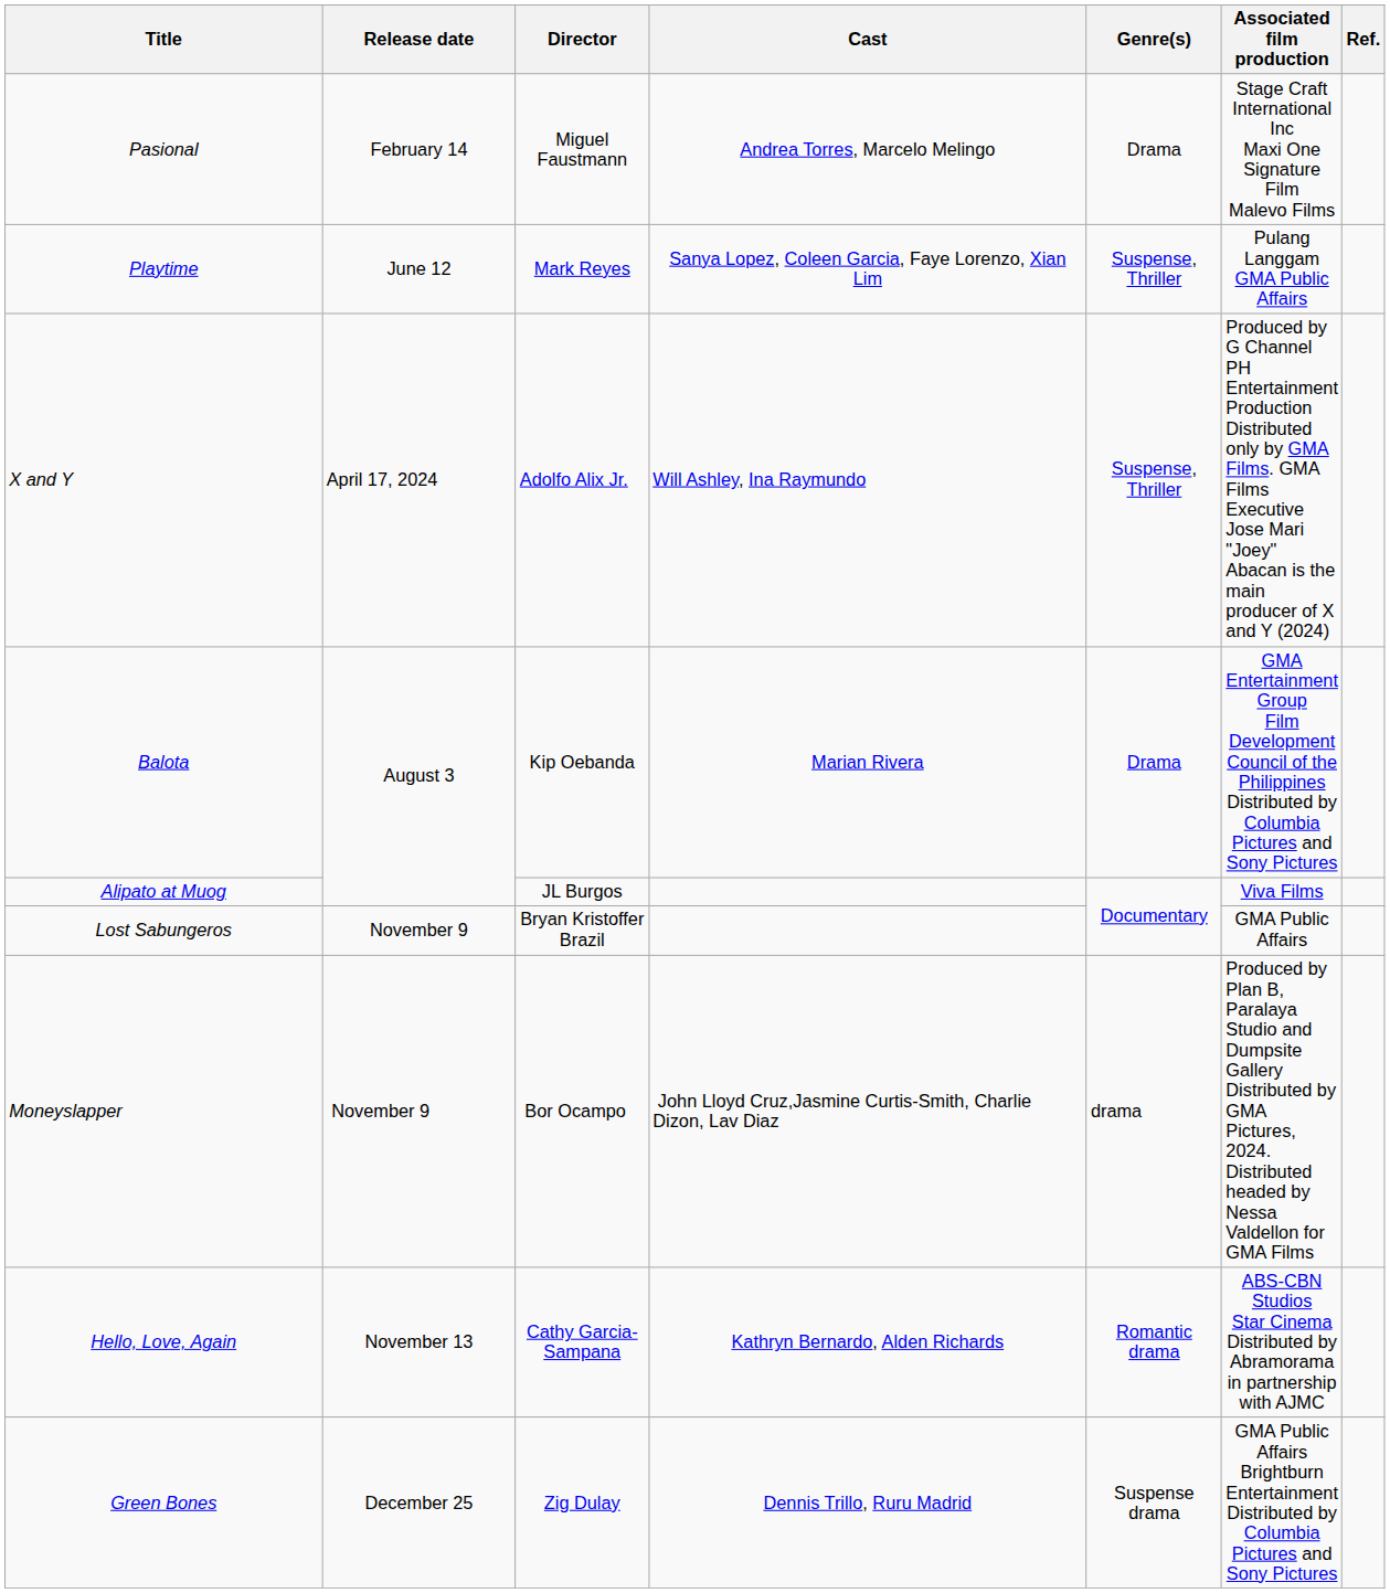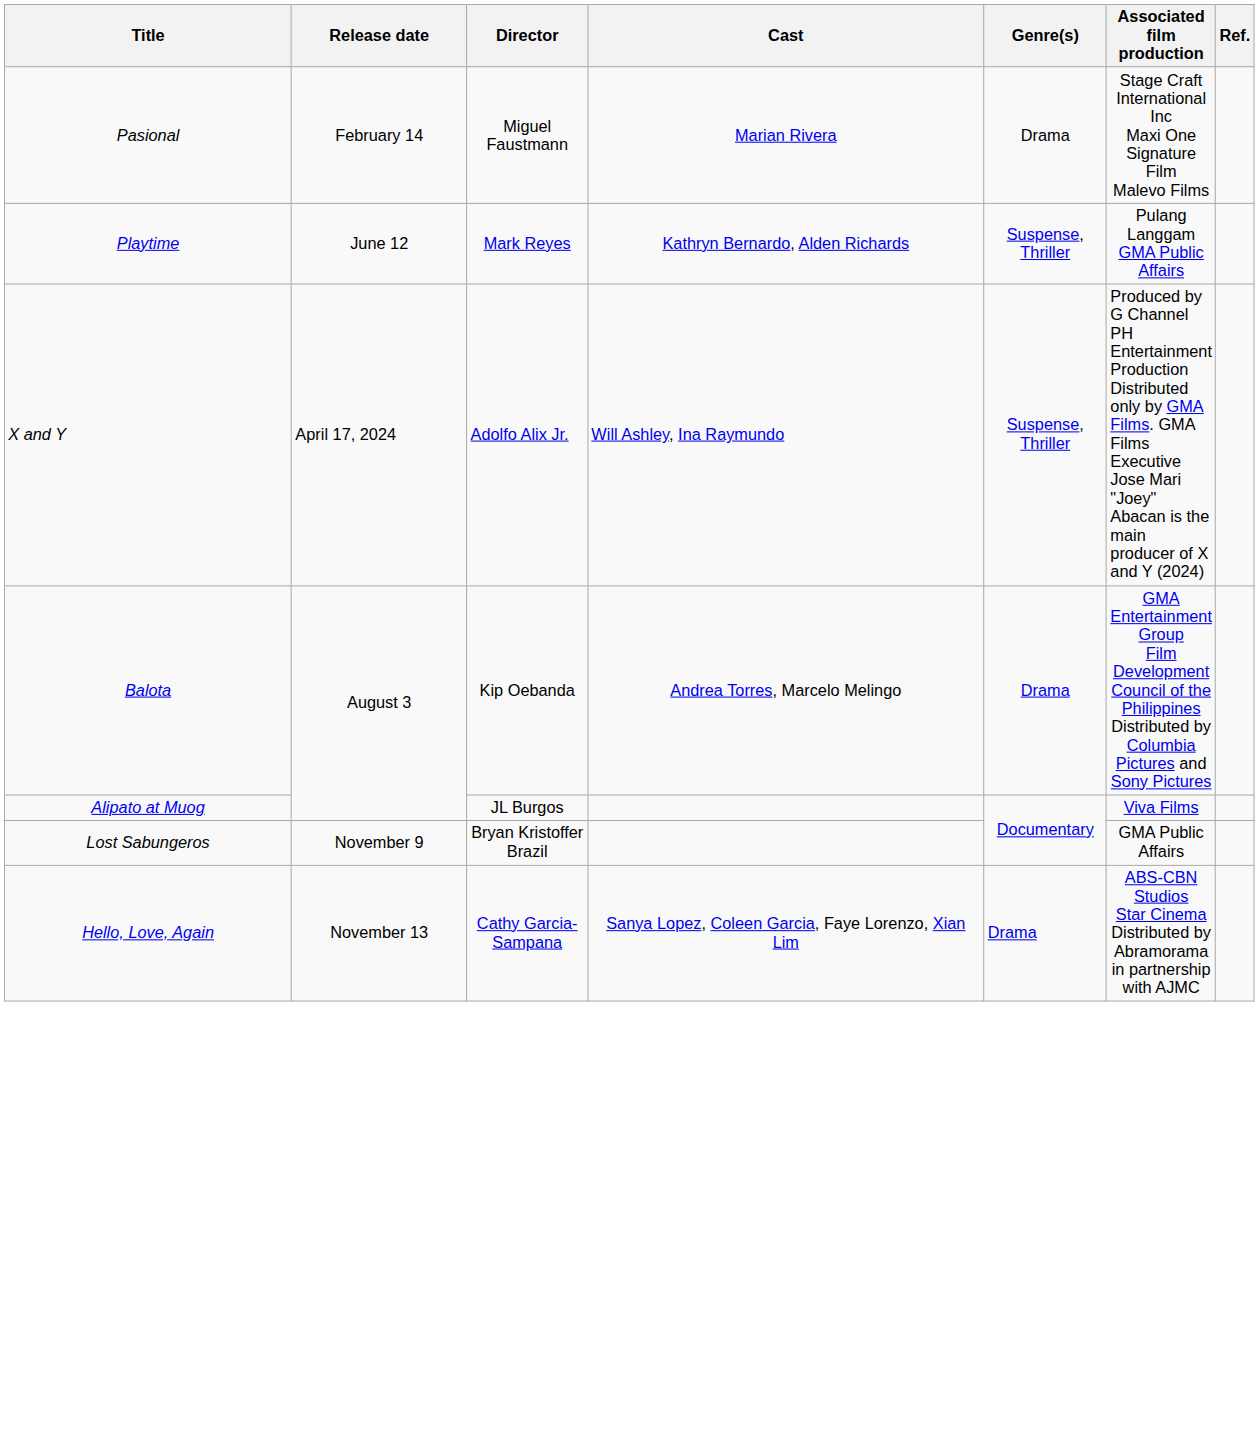Pasional | Cast: Andrea Torres, Marcelo Melingo -> Marian Rivera
Playtime | Cast: Sanya Lopez, Coleen Garcia, Faye Lorenzo, Xian Lim -> Kathryn Bernardo, Alden Richards
Balota | Cast: Marian Rivera -> Andrea Torres, Marcelo Melingo
- row: Moneyslapper | November 9 | Bor Ocampo | John Lloyd Cruz,Jasmine Curtis-Smith, Charlie Dizon, Lav Diaz | drama | Produced by Plan B, Paralaya Studio and Dumpsite Gallery Distributed by GMA Pictures, 2024. Distributed headed by Nessa Valdellon for GMA Films
Hello, Love, Again | Cast: Kathryn Bernardo, Alden Richards -> Sanya Lopez, Coleen Garcia, Faye Lorenzo, Xian Lim
Hello, Love, Again | Genre(s): Romantic drama -> Drama
- row: Green Bones | December 25 | Zig Dulay | Dennis Trillo, Ruru Madrid | Suspense drama | GMA Public Affairs Brightburn Entertainment Distributed by Columbia Pictures and Sony Pictures
